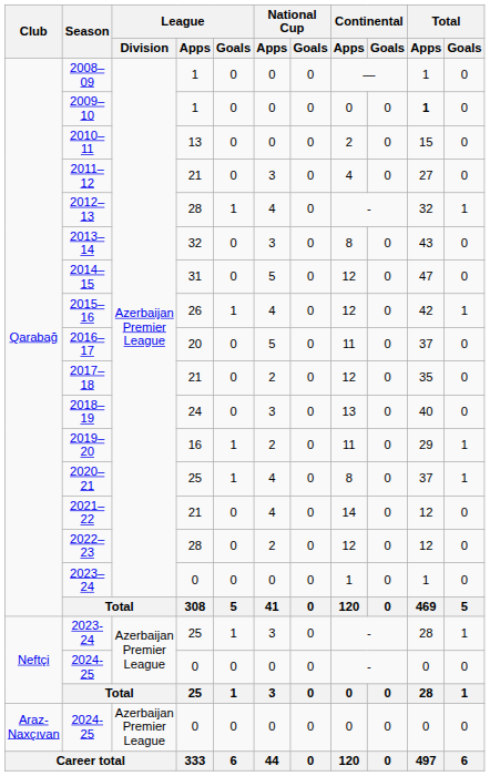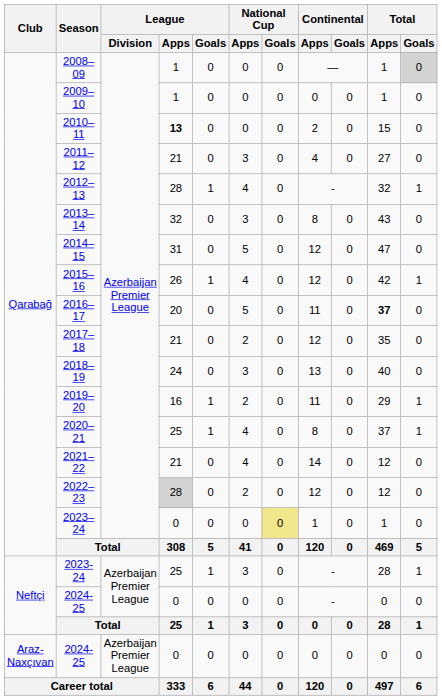2008–09 | Total / Goals: no background -> lightgrey background
2009–10 | Total / Apps: bold -> normal
2010–11 | League / Apps: normal -> bold
2016–17 | Total / Apps: normal -> bold
2022–23 | League / Apps: no background -> lightgrey background
2023–24 | National Cup / Goals: no background -> khaki background
